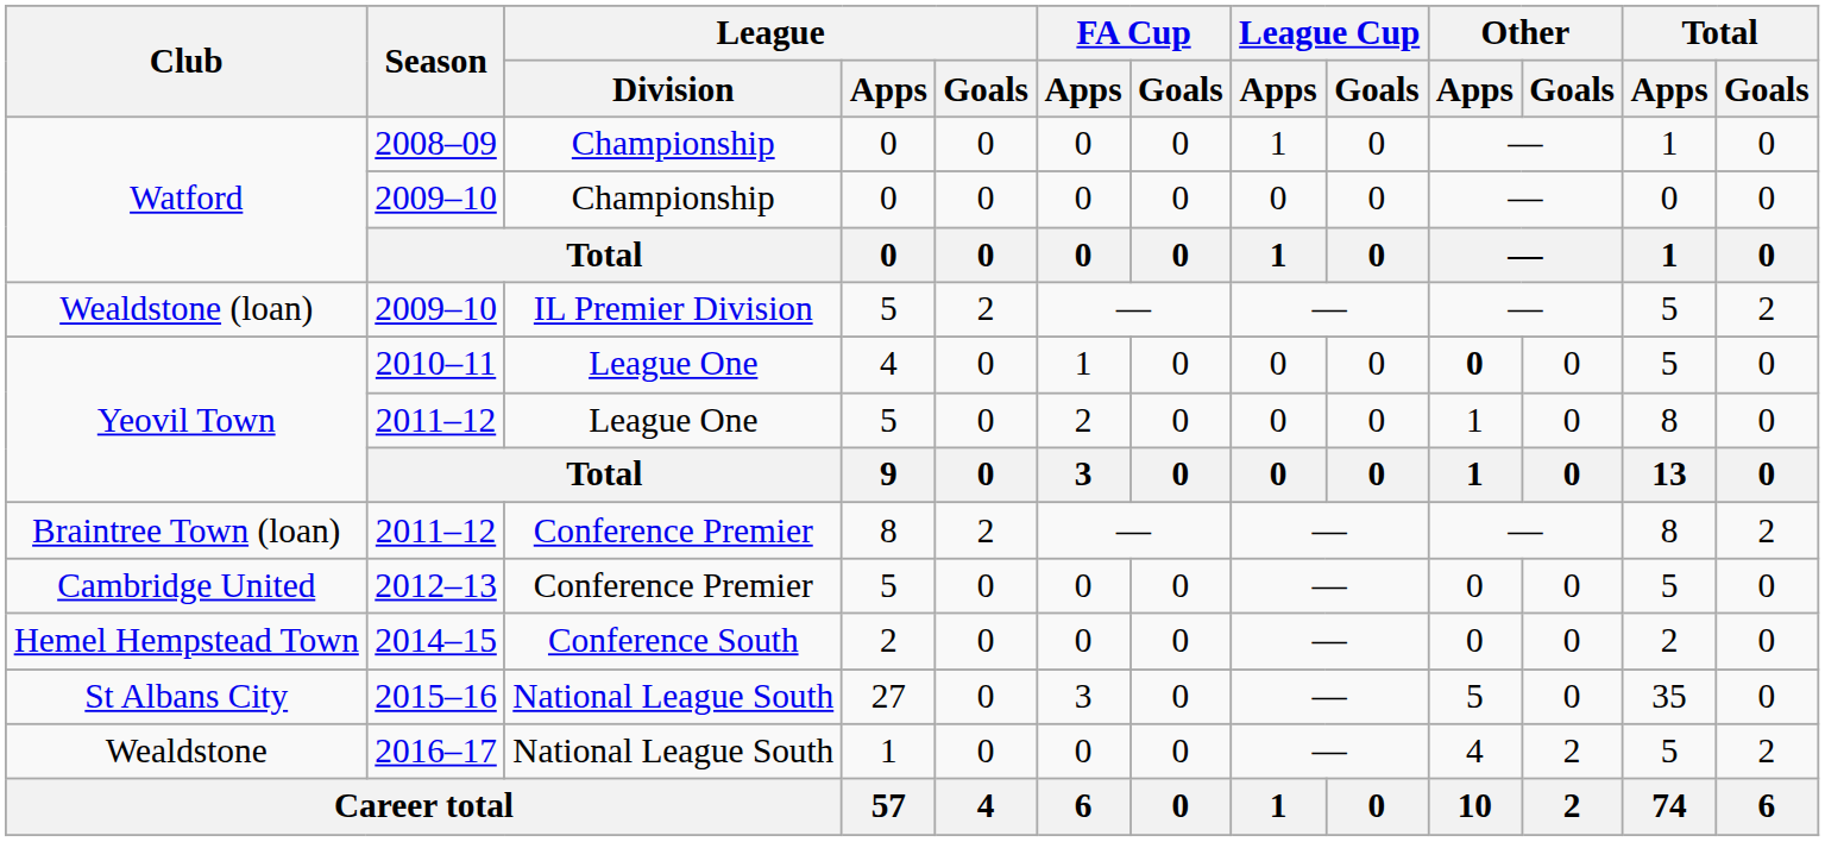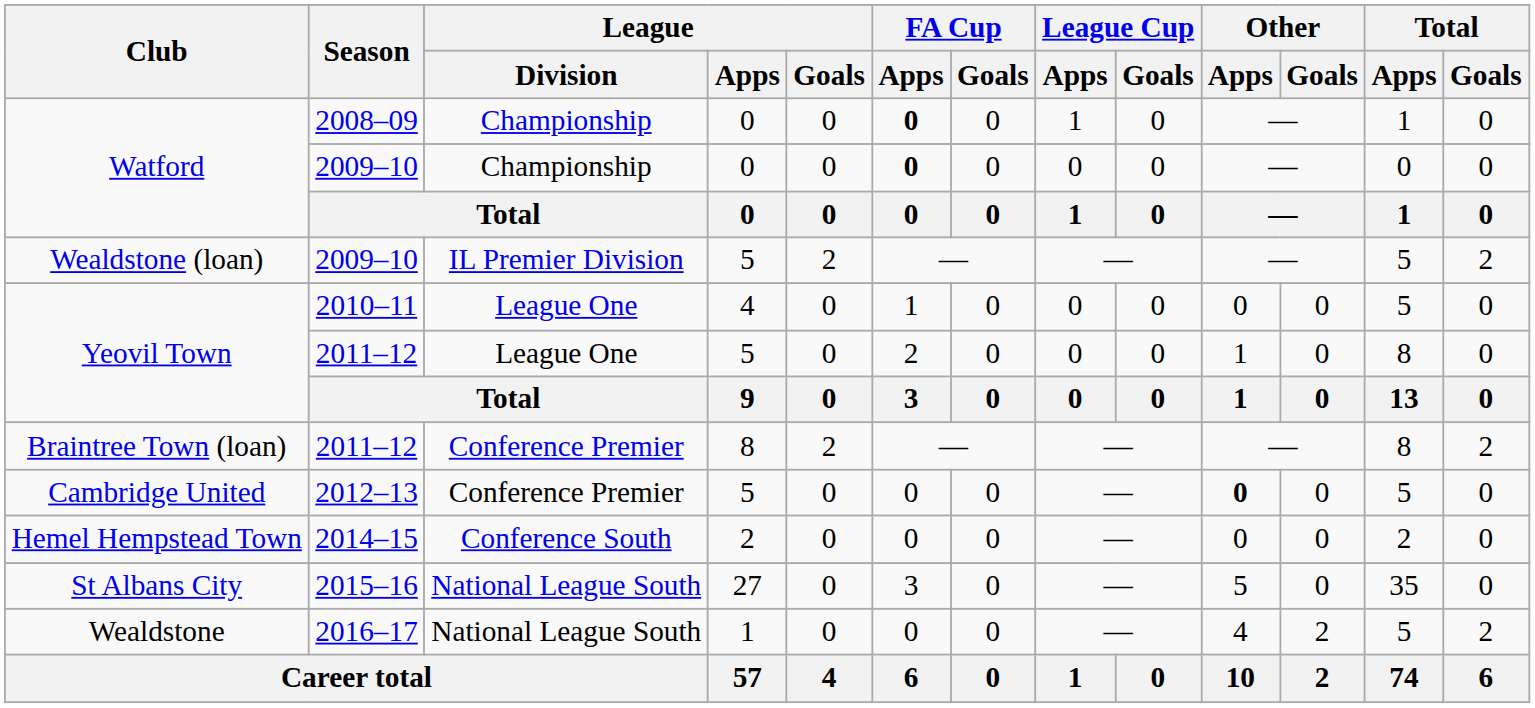Watford / 2008–09 | FA Cup / Apps: normal -> bold
Watford / 2009–10 | FA Cup / Apps: normal -> bold
Yeovil Town / 2010–11 | Other / Apps: bold -> normal
Cambridge United | Other / Apps: normal -> bold
